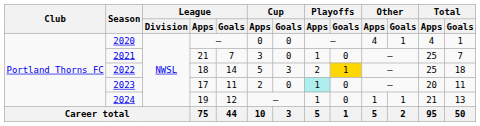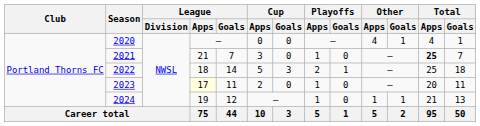2021 | Total / Apps: normal -> bold
2022 | Playoffs / Goals: gold background -> no background
2023 | League / Apps: no background -> lightyellow background
2023 | Playoffs / Apps: paleturquoise background -> no background
